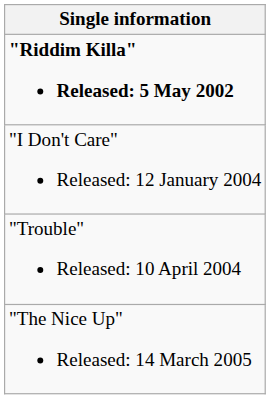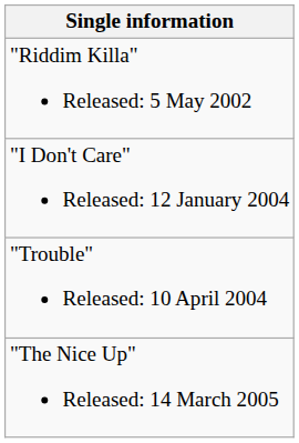row 2 | column 1: bold -> normal
